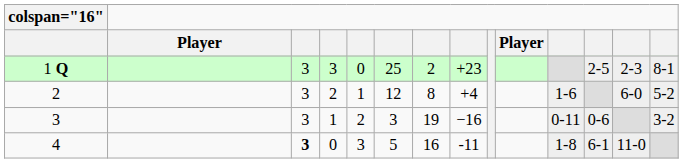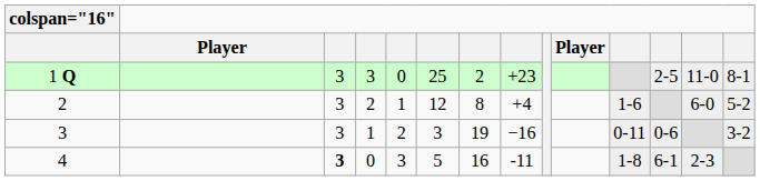1 Q | column 13: 2-3 -> 11-0
4 | column 13: 11-0 -> 2-3
